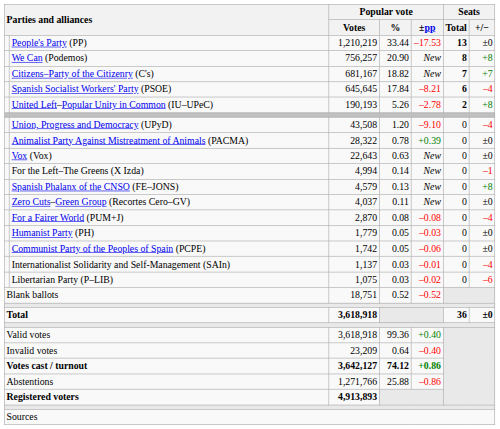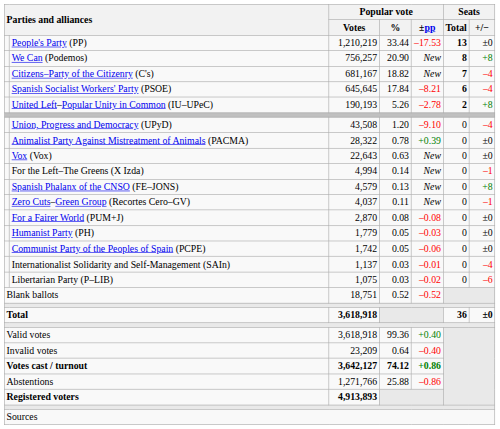Citizens–Party of the Citizenry (C's) | Seats / +/−: +7 -> –4
Zero Cuts–Green Group (Recortes Cero–GV) | Seats / +/−: ±0 -> –1
For a Fairer World (PUM+J) | Seats / +/−: –4 -> ±0
